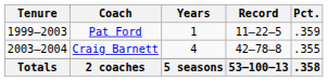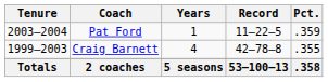Pat Ford | Tenure: 1999–2003 -> 2003–2004
Craig Barnett | Tenure: 2003–2004 -> 1999–2003
